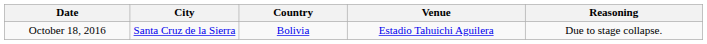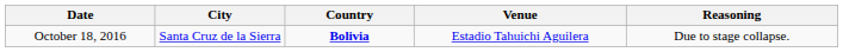October 18, 2016 | Country: normal -> bold
